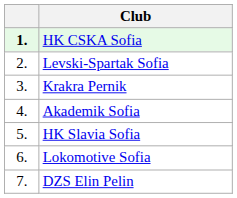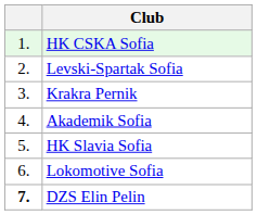HK CSKA Sofia | column 1: bold -> normal
DZS Elin Pelin | column 1: normal -> bold
